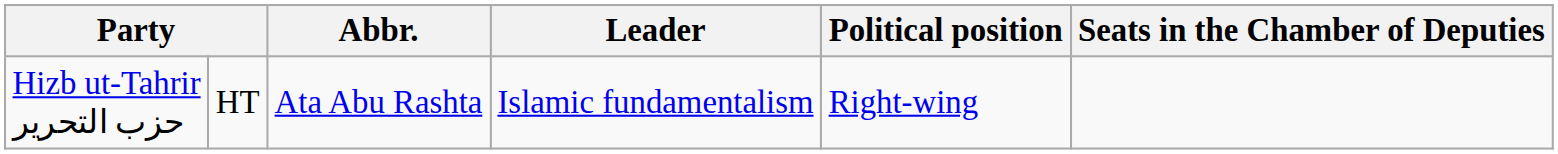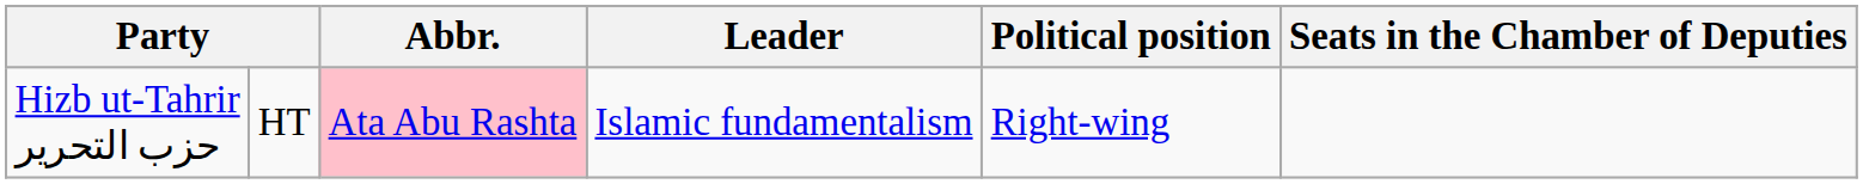Hizb ut-Tahrir حزب التحرير | Abbr.: no background -> pink background
